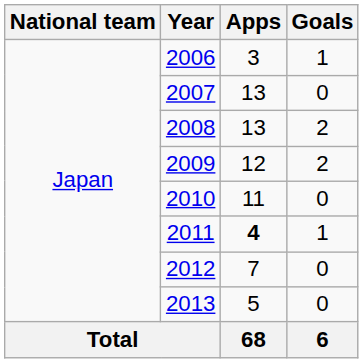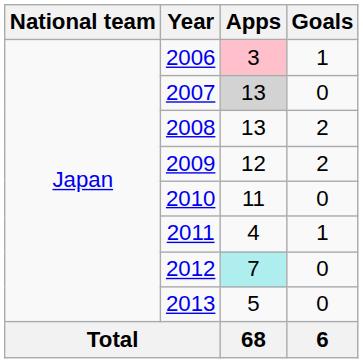2006 | Apps: no background -> pink background
2007 | Apps: no background -> lightgrey background
2011 | Apps: bold -> normal
2012 | Apps: no background -> paleturquoise background
